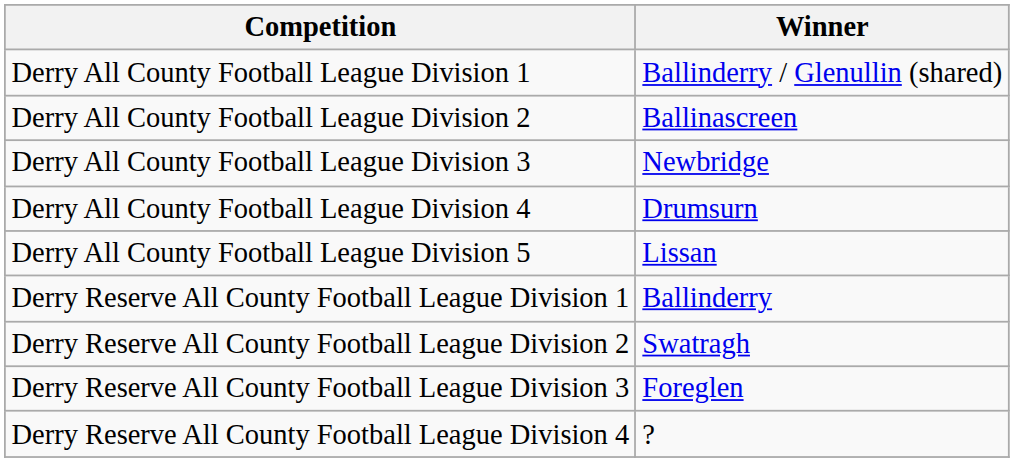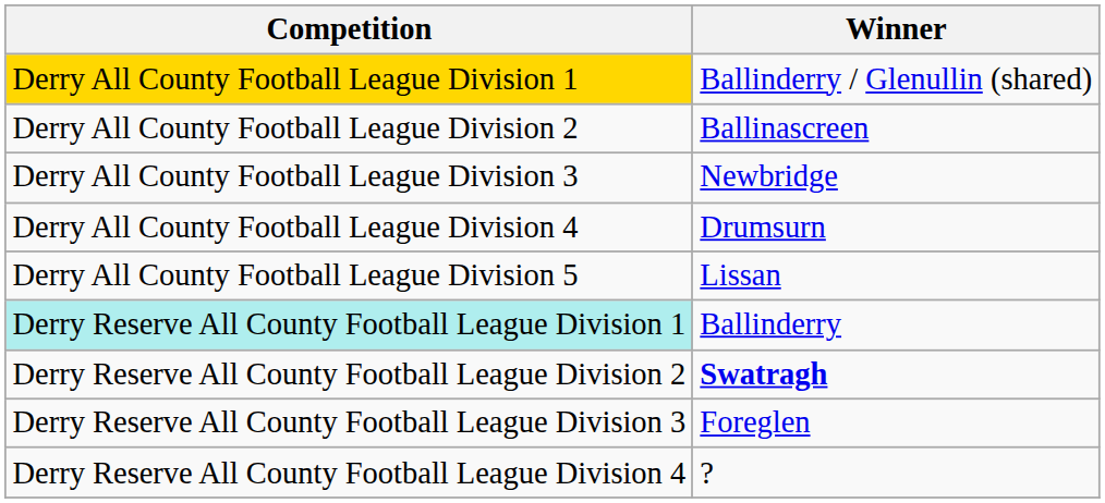row 2 | Competition: no background -> gold background
row 7 | Competition: no background -> paleturquoise background
row 8 | Winner: normal -> bold
